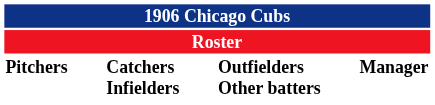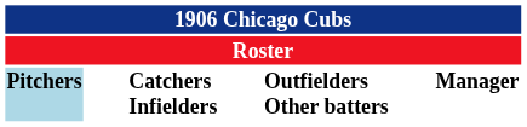Pitchers | column 1: no background -> lightblue background
